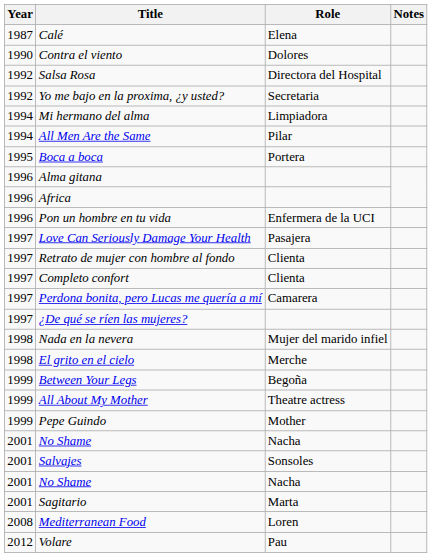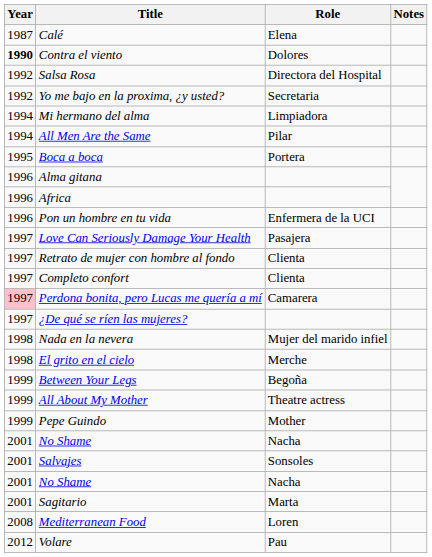Contra el viento | Year: normal -> bold
Perdona bonita, pero Lucas me quería a mí | Year: no background -> pink background
